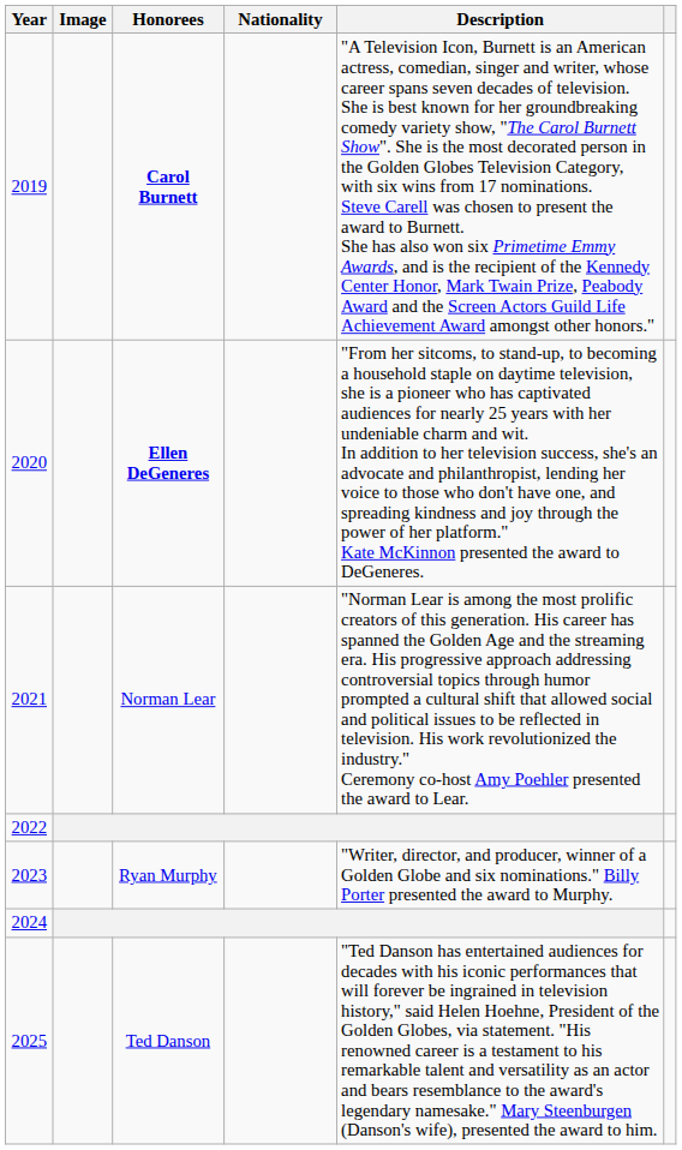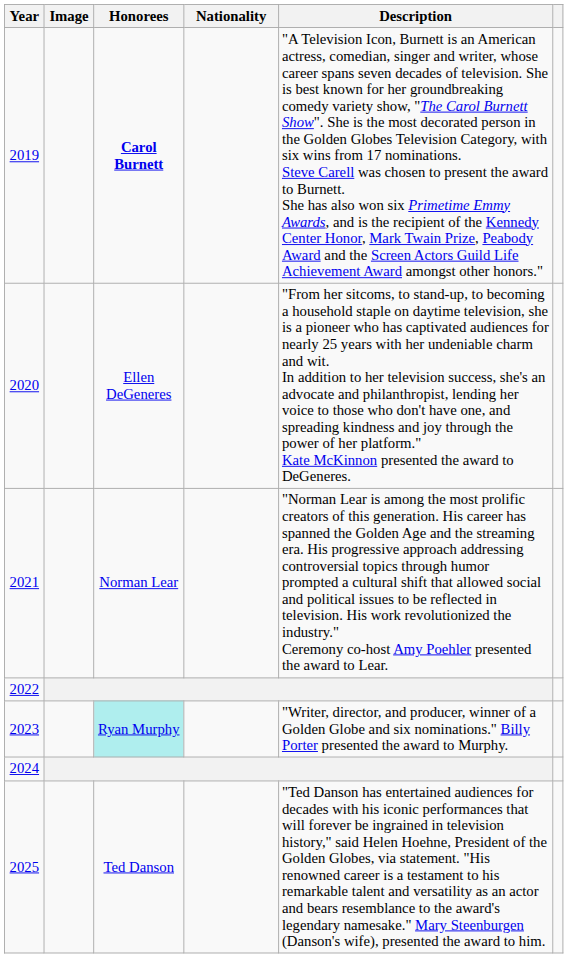2020 | Honorees: bold -> normal
2023 | Honorees: no background -> paleturquoise background
